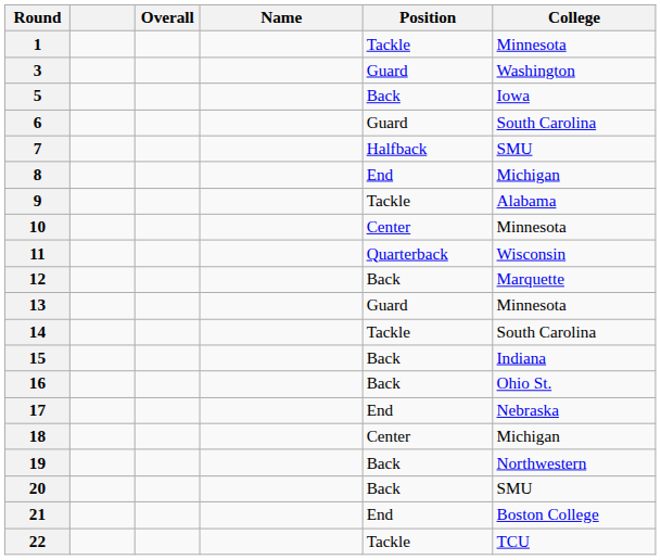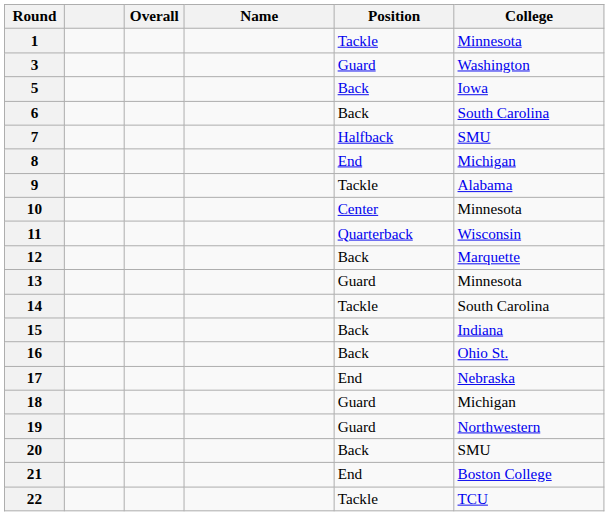6 | Position: Guard -> Back
18 | Position: Center -> Guard
19 | Position: Back -> Guard
